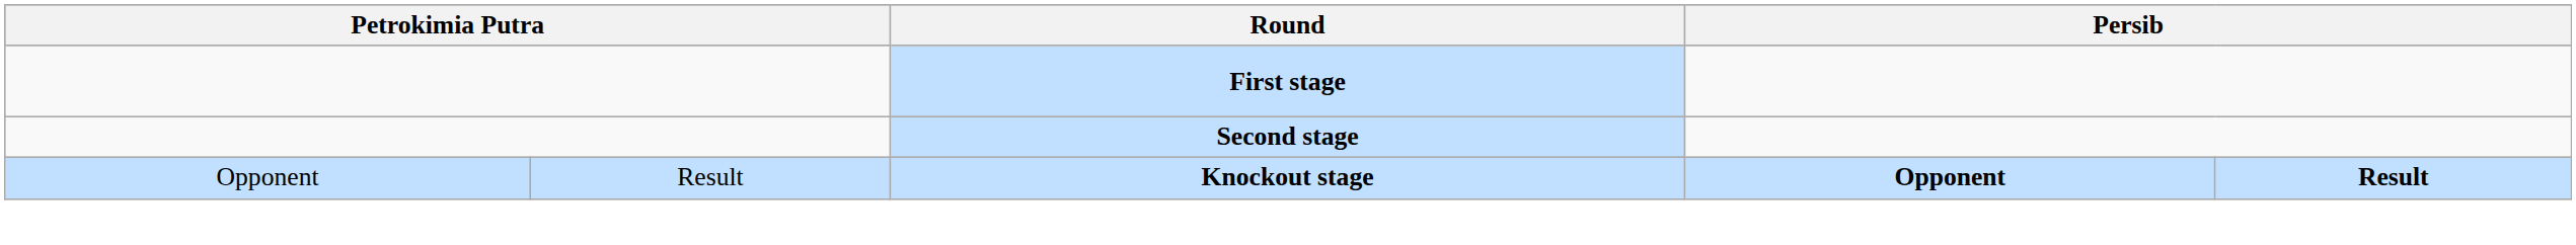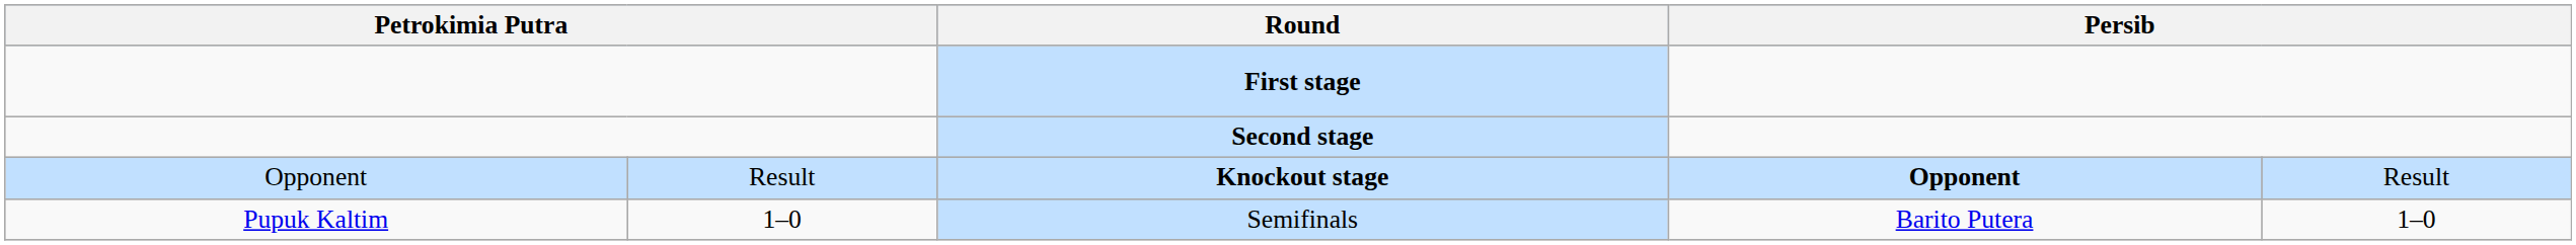Knockout stage | column 5: bold -> normal
+ row: Pupuk Kaltim | 1–0 | Semifinals | Barito Putera | 1–0
